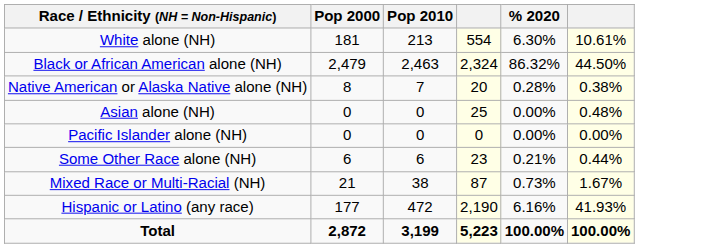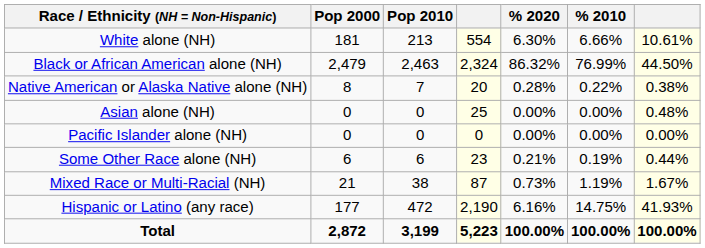+ column: % 2010 | 6.66% | 76.99% | 0.22% | 0.00% | 0.00% | 0.19% | 1.19% | 14.75% | 100.00%
